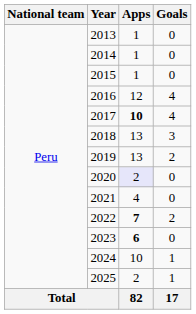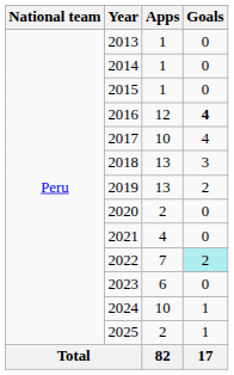2016 | Goals: normal -> bold
2017 | Apps: bold -> normal
2020 | Apps: lavender background -> no background
2022 | Apps: bold -> normal
2022 | Goals: no background -> paleturquoise background
2023 | Apps: bold -> normal
